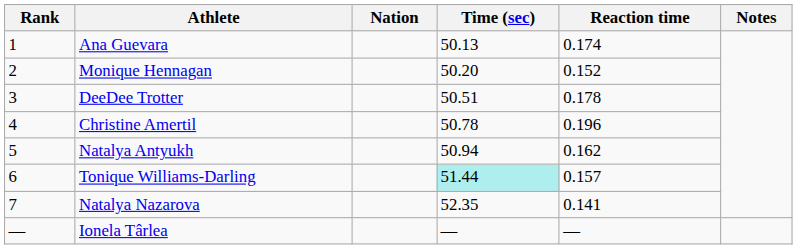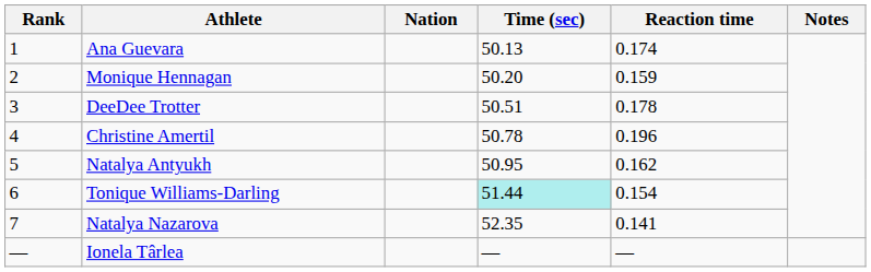Monique Hennagan | Reaction time: 0.152 -> 0.159
Natalya Antyukh | Time (sec): 50.94 -> 50.95
Tonique Williams-Darling | Reaction time: 0.157 -> 0.154
